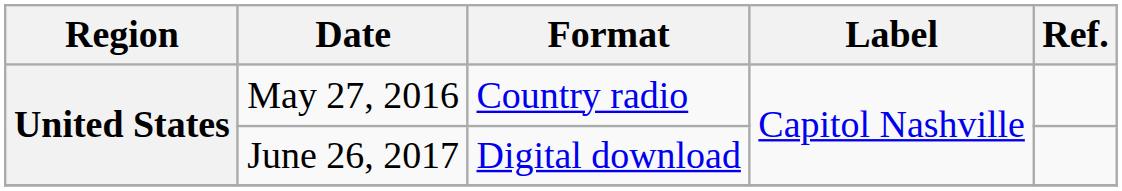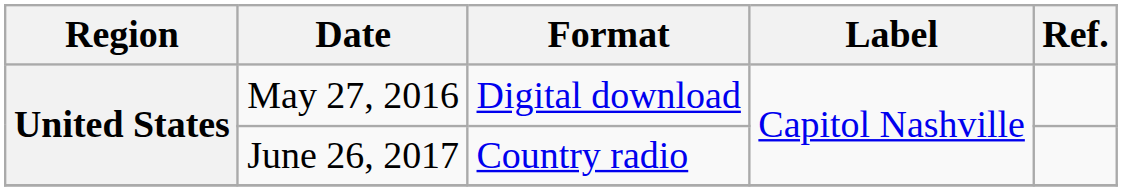May 27, 2016 | Format: Country radio -> Digital download
June 26, 2017 | Format: Digital download -> Country radio
